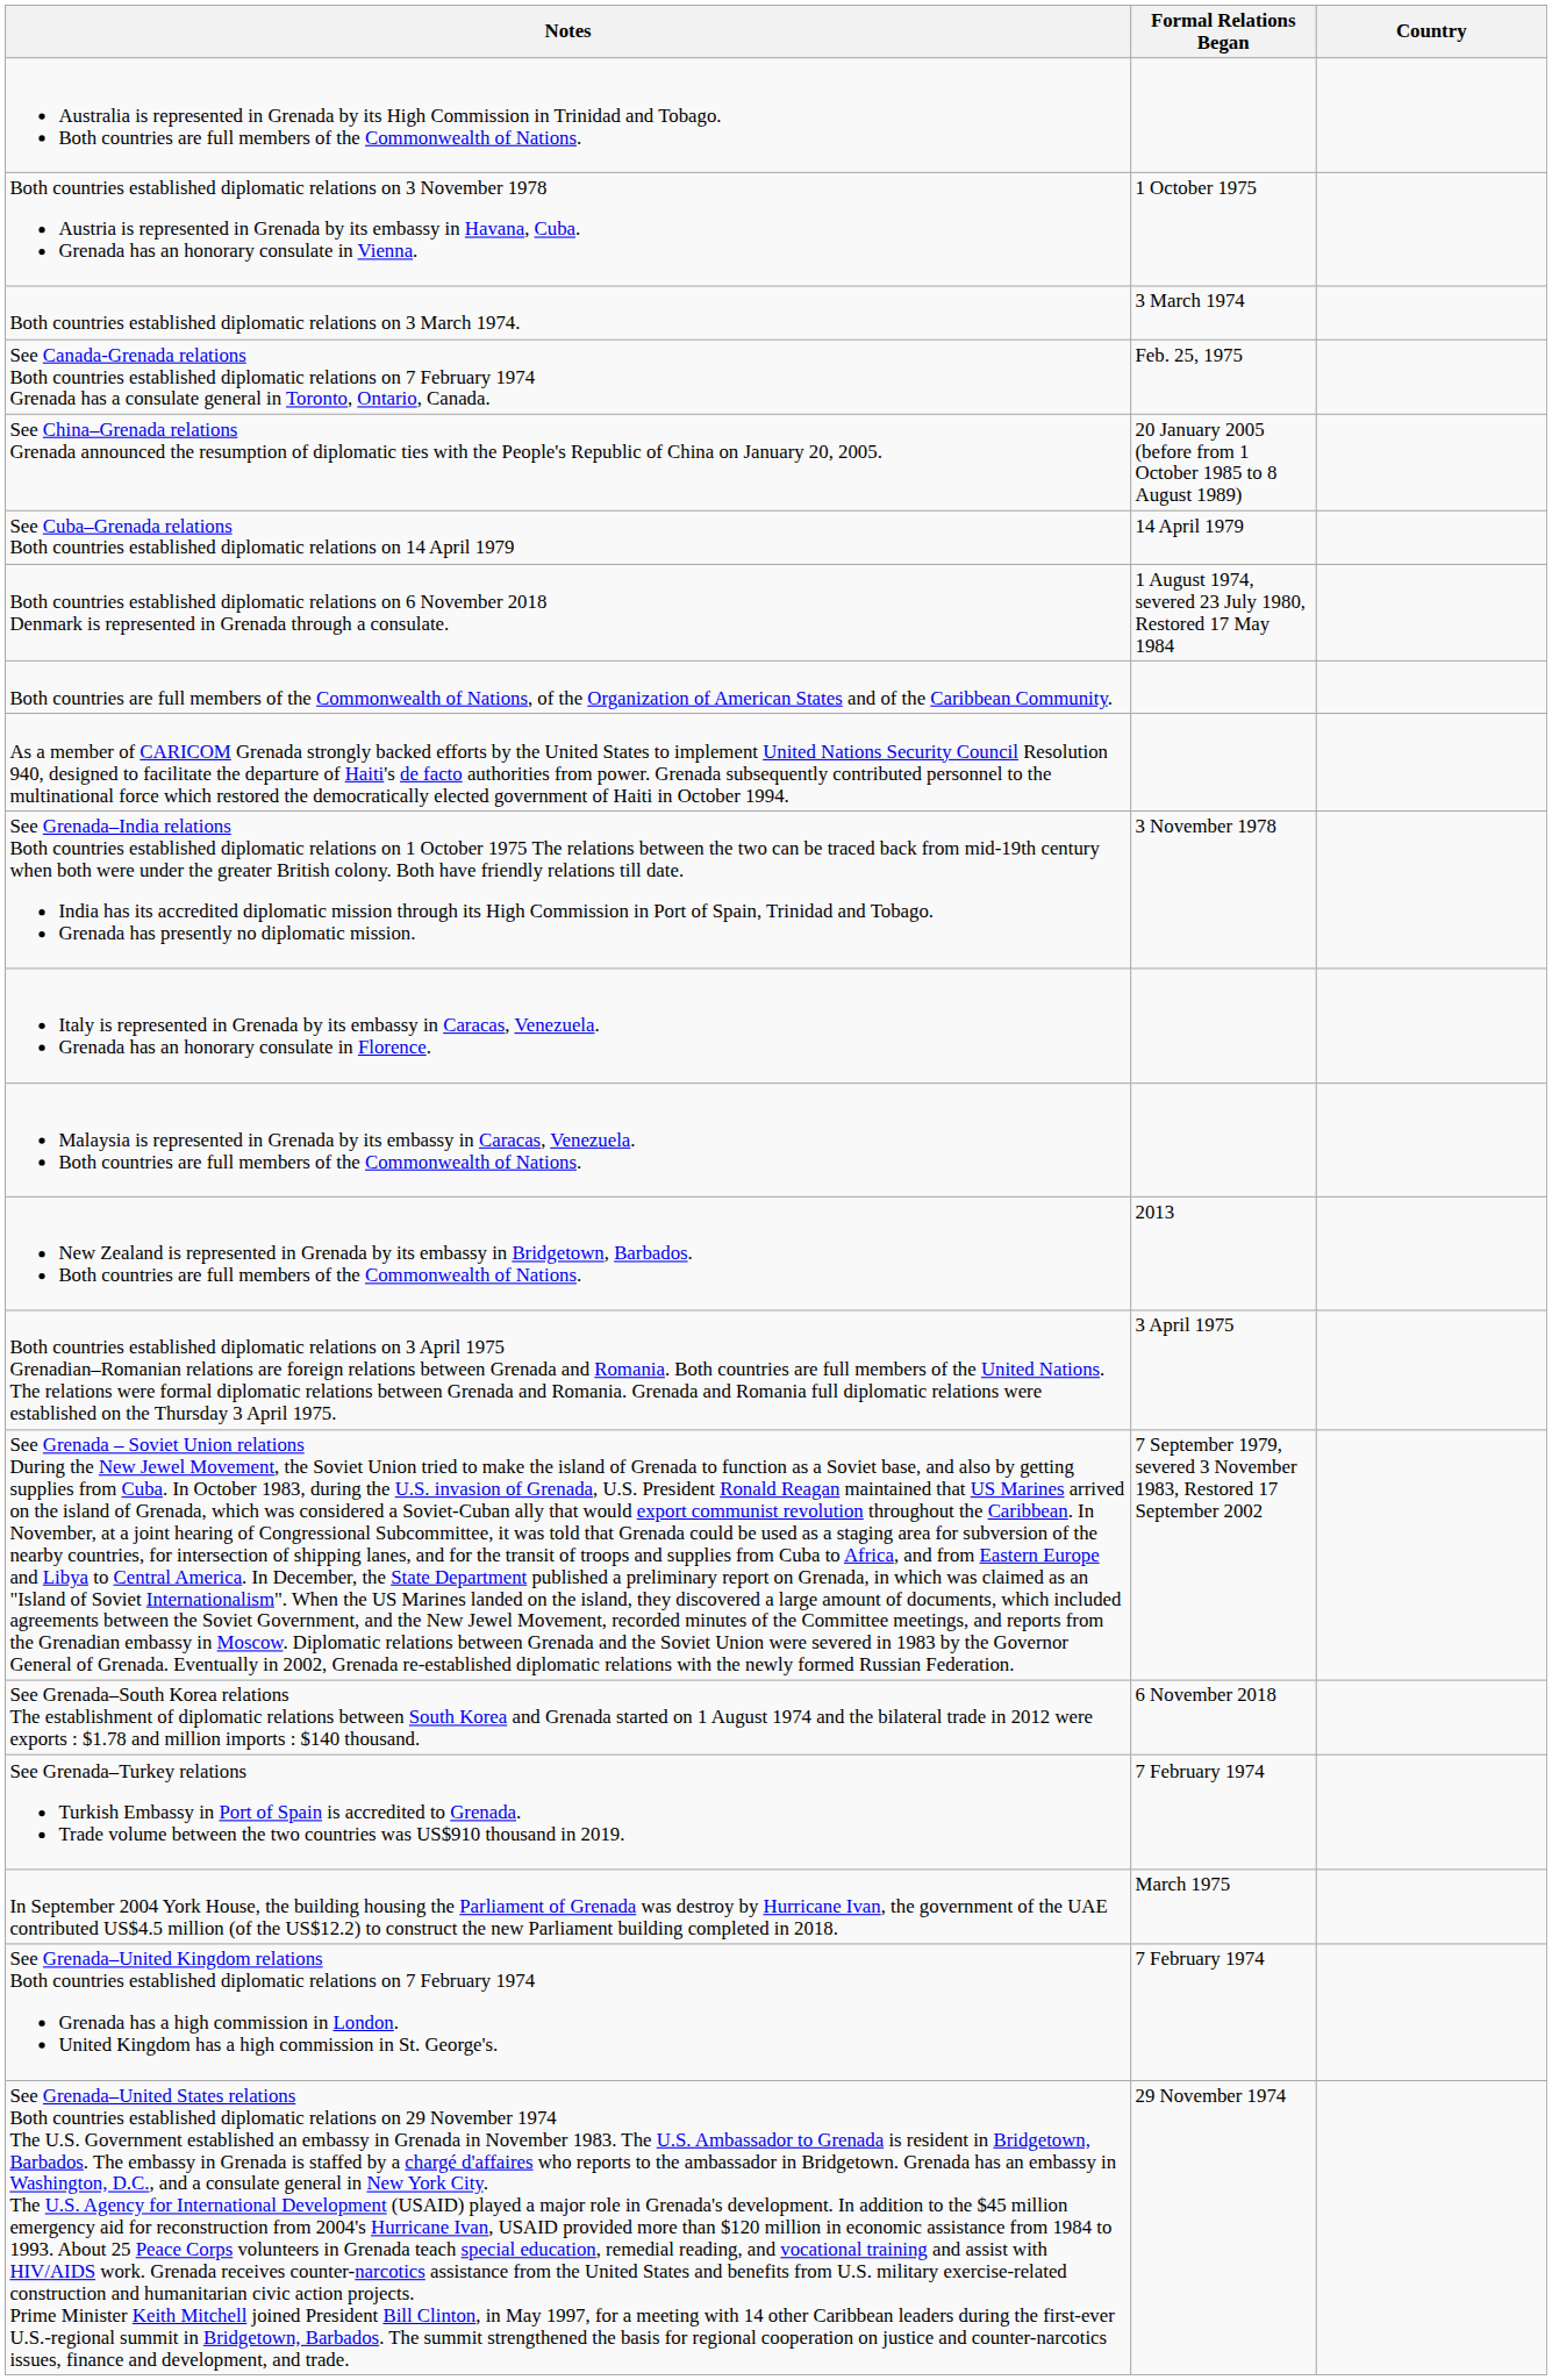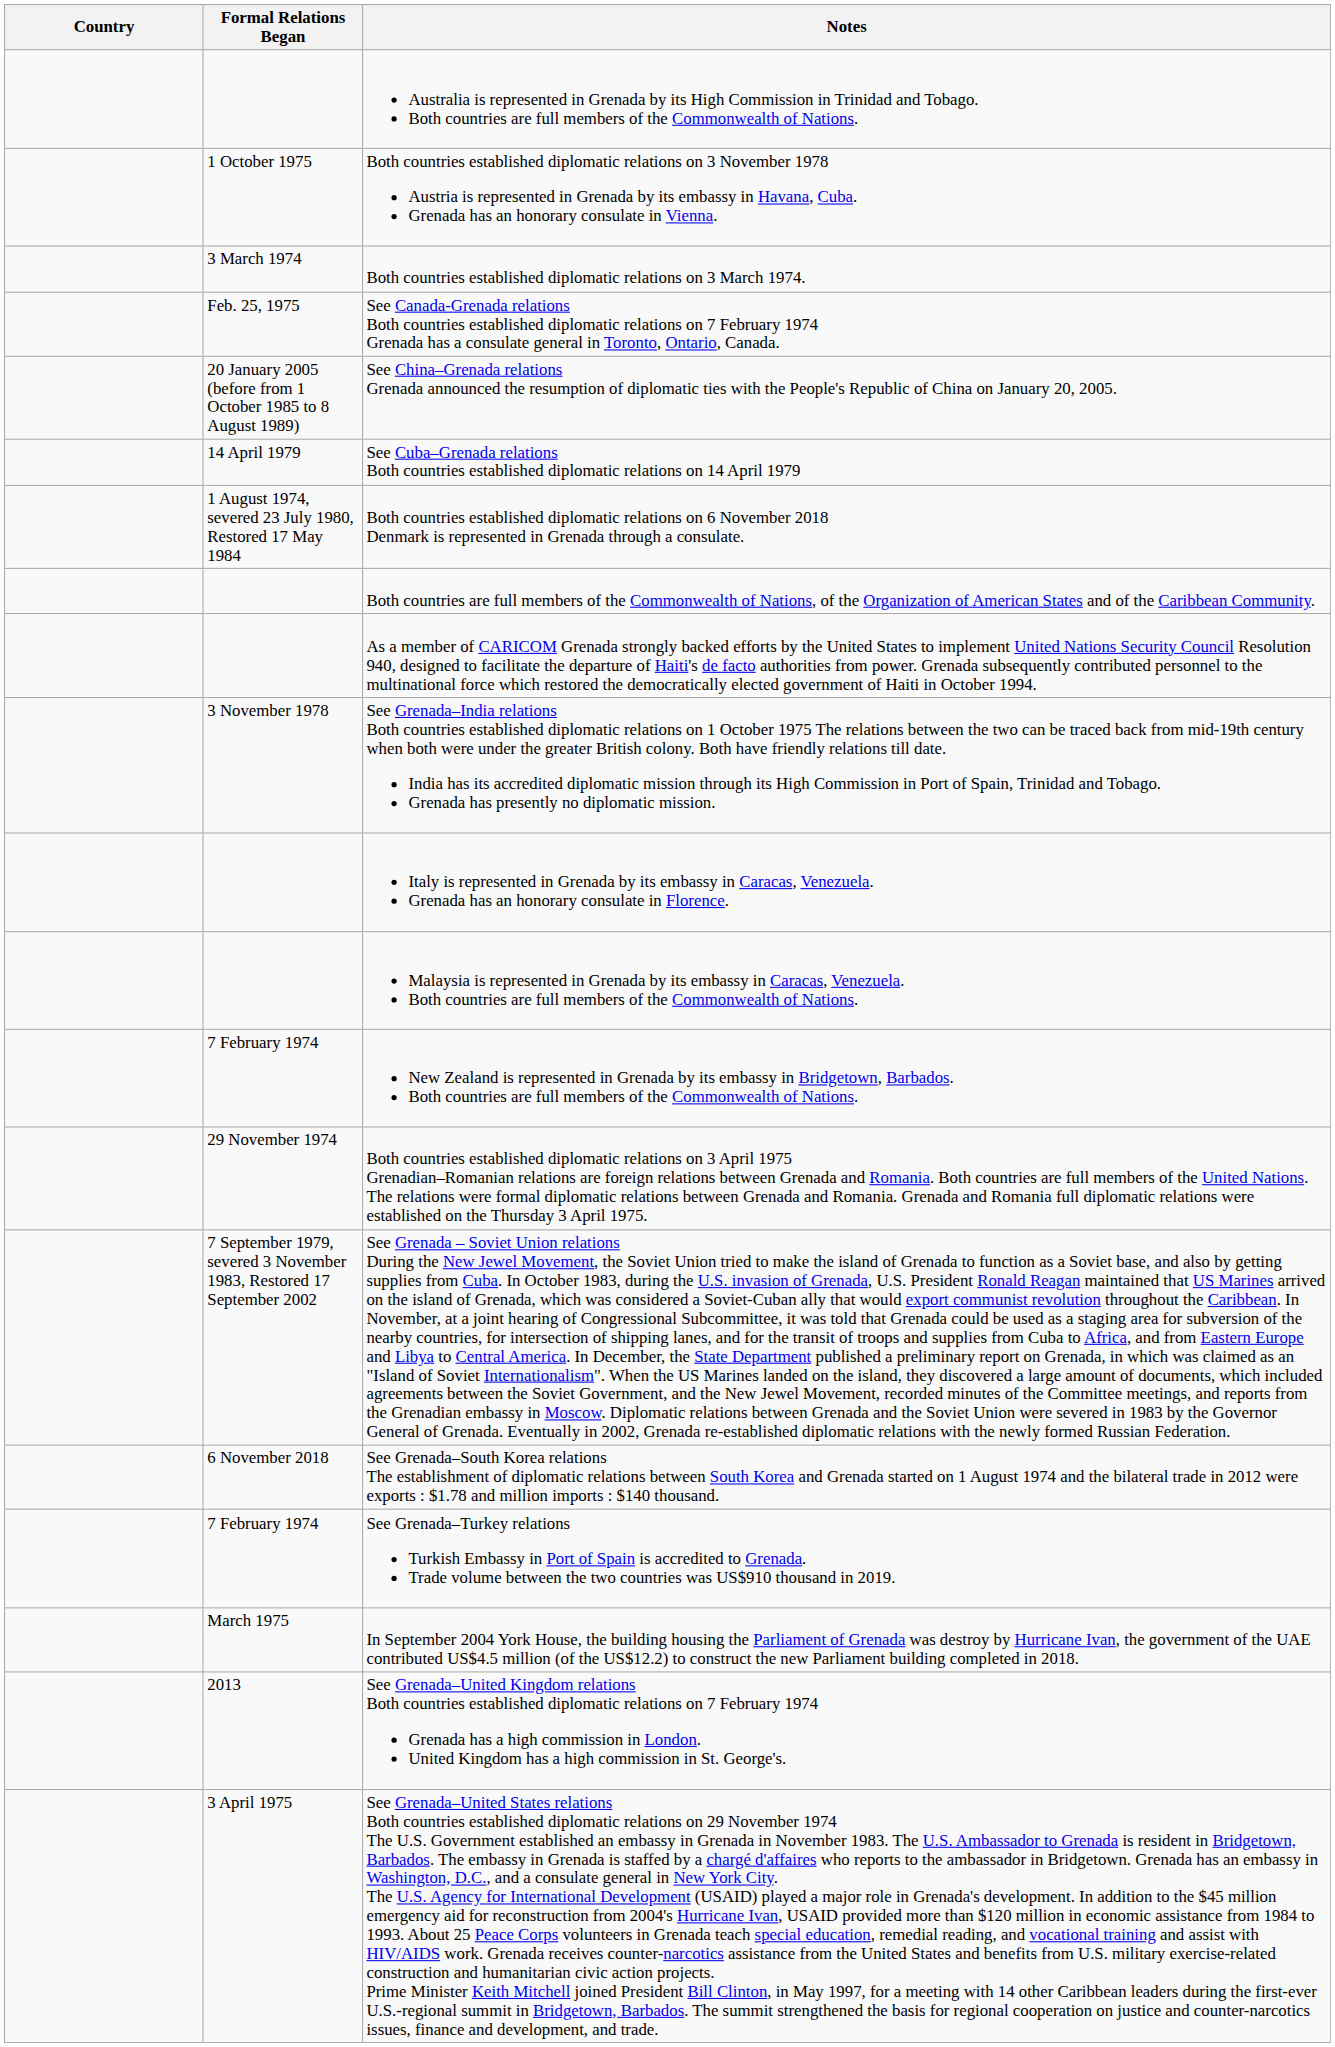columns swapped: Country <-> Notes
row 14 | Formal Relations Began: 2013 -> 7 February 1974
row 15 | Formal Relations Began: 3 April 1975 -> 29 November 1974
row 20 | Formal Relations Began: 7 February 1974 -> 2013
row 21 | Formal Relations Began: 29 November 1974 -> 3 April 1975
